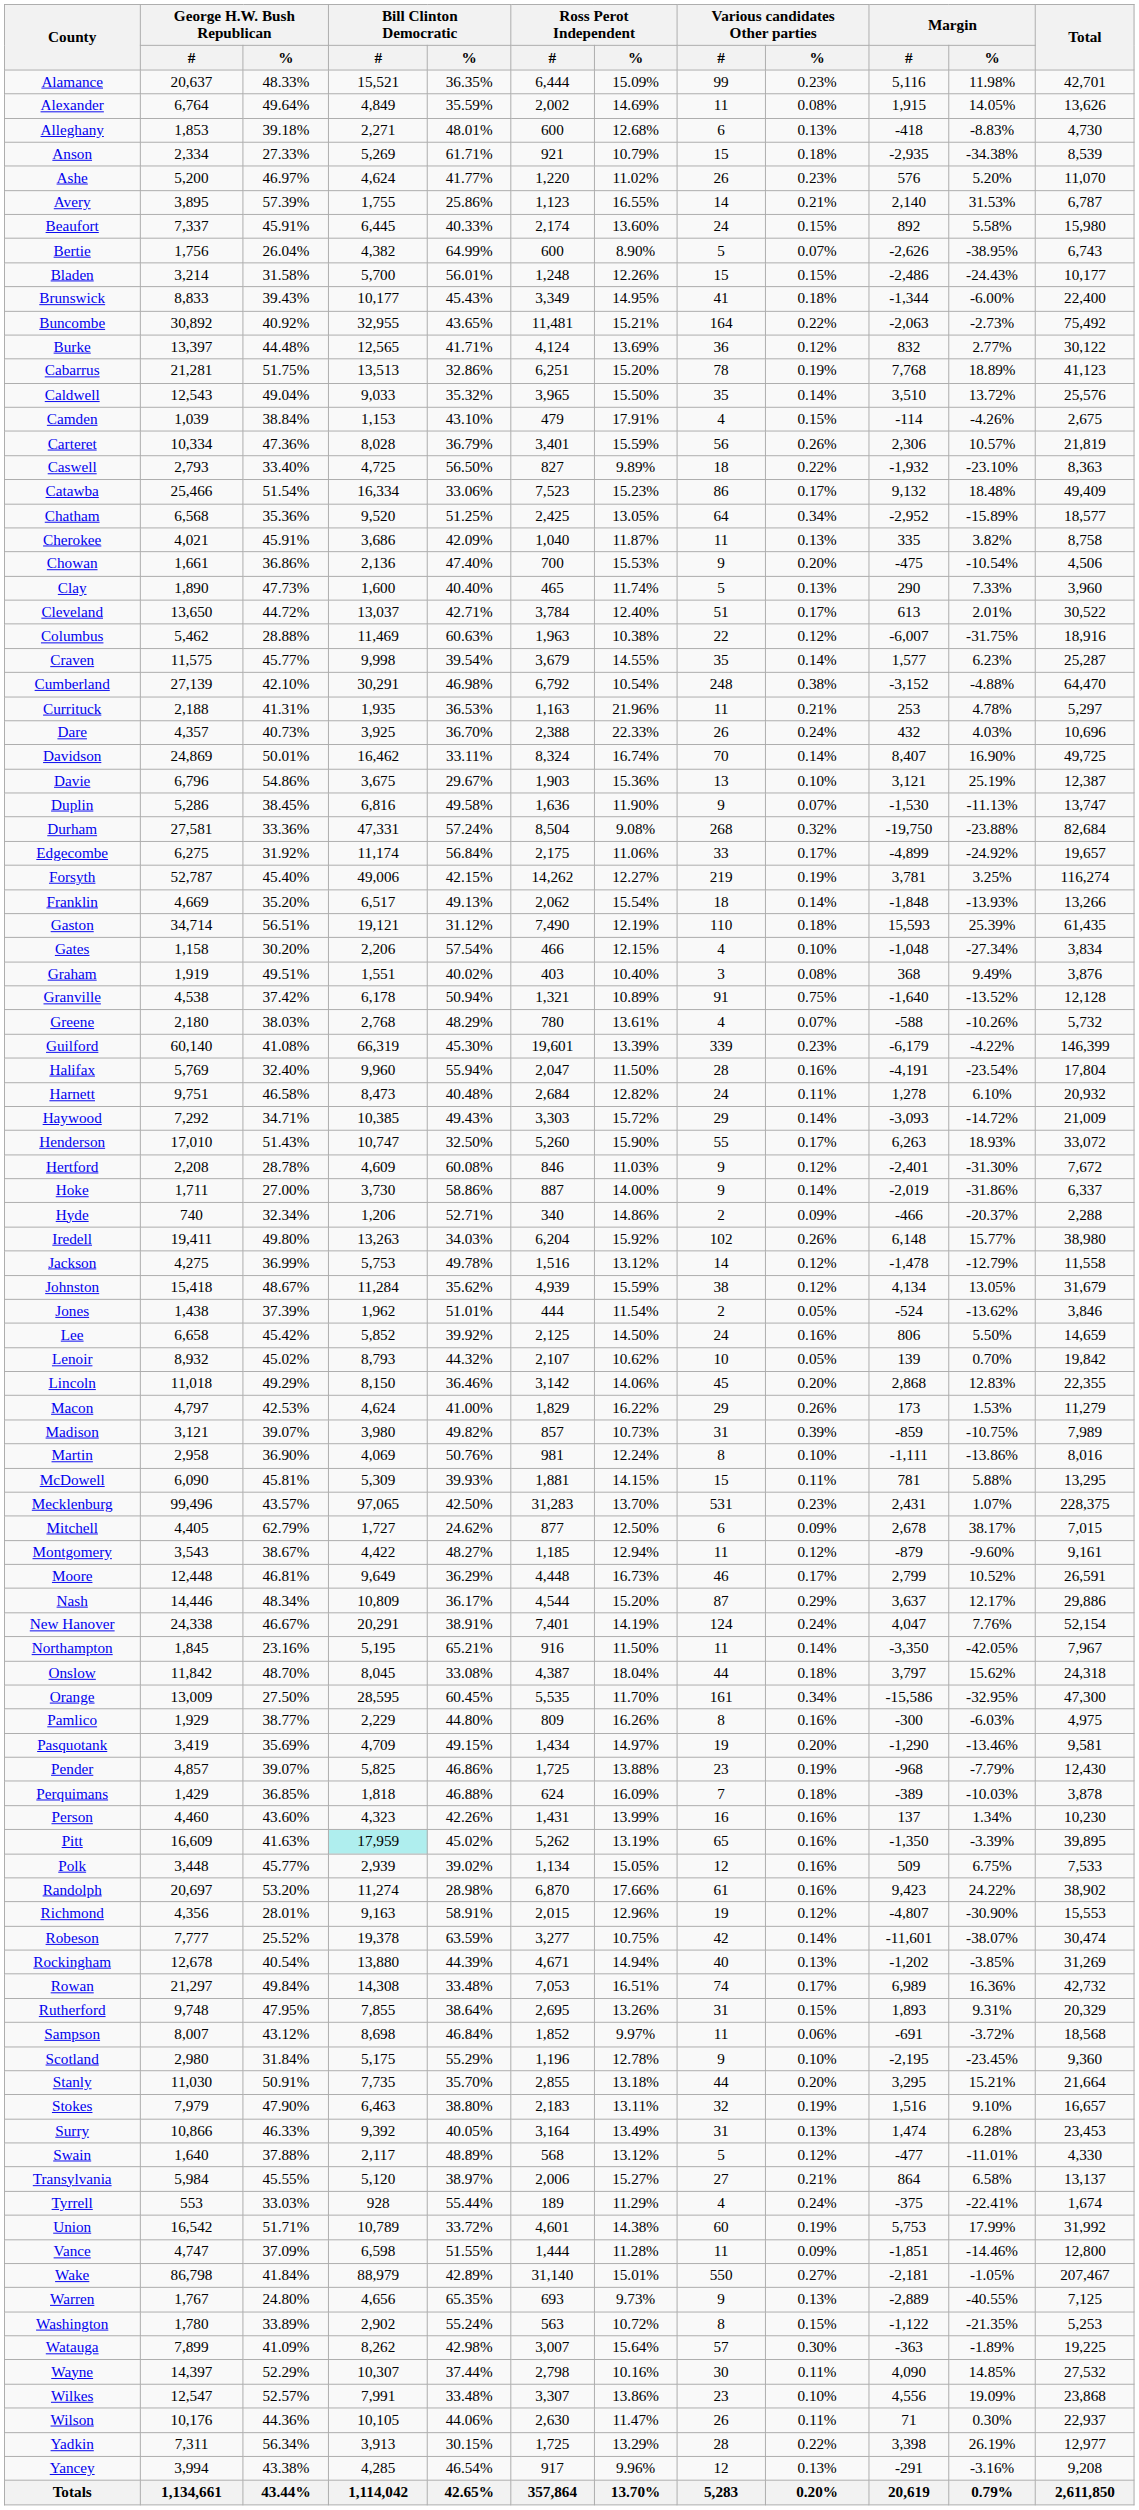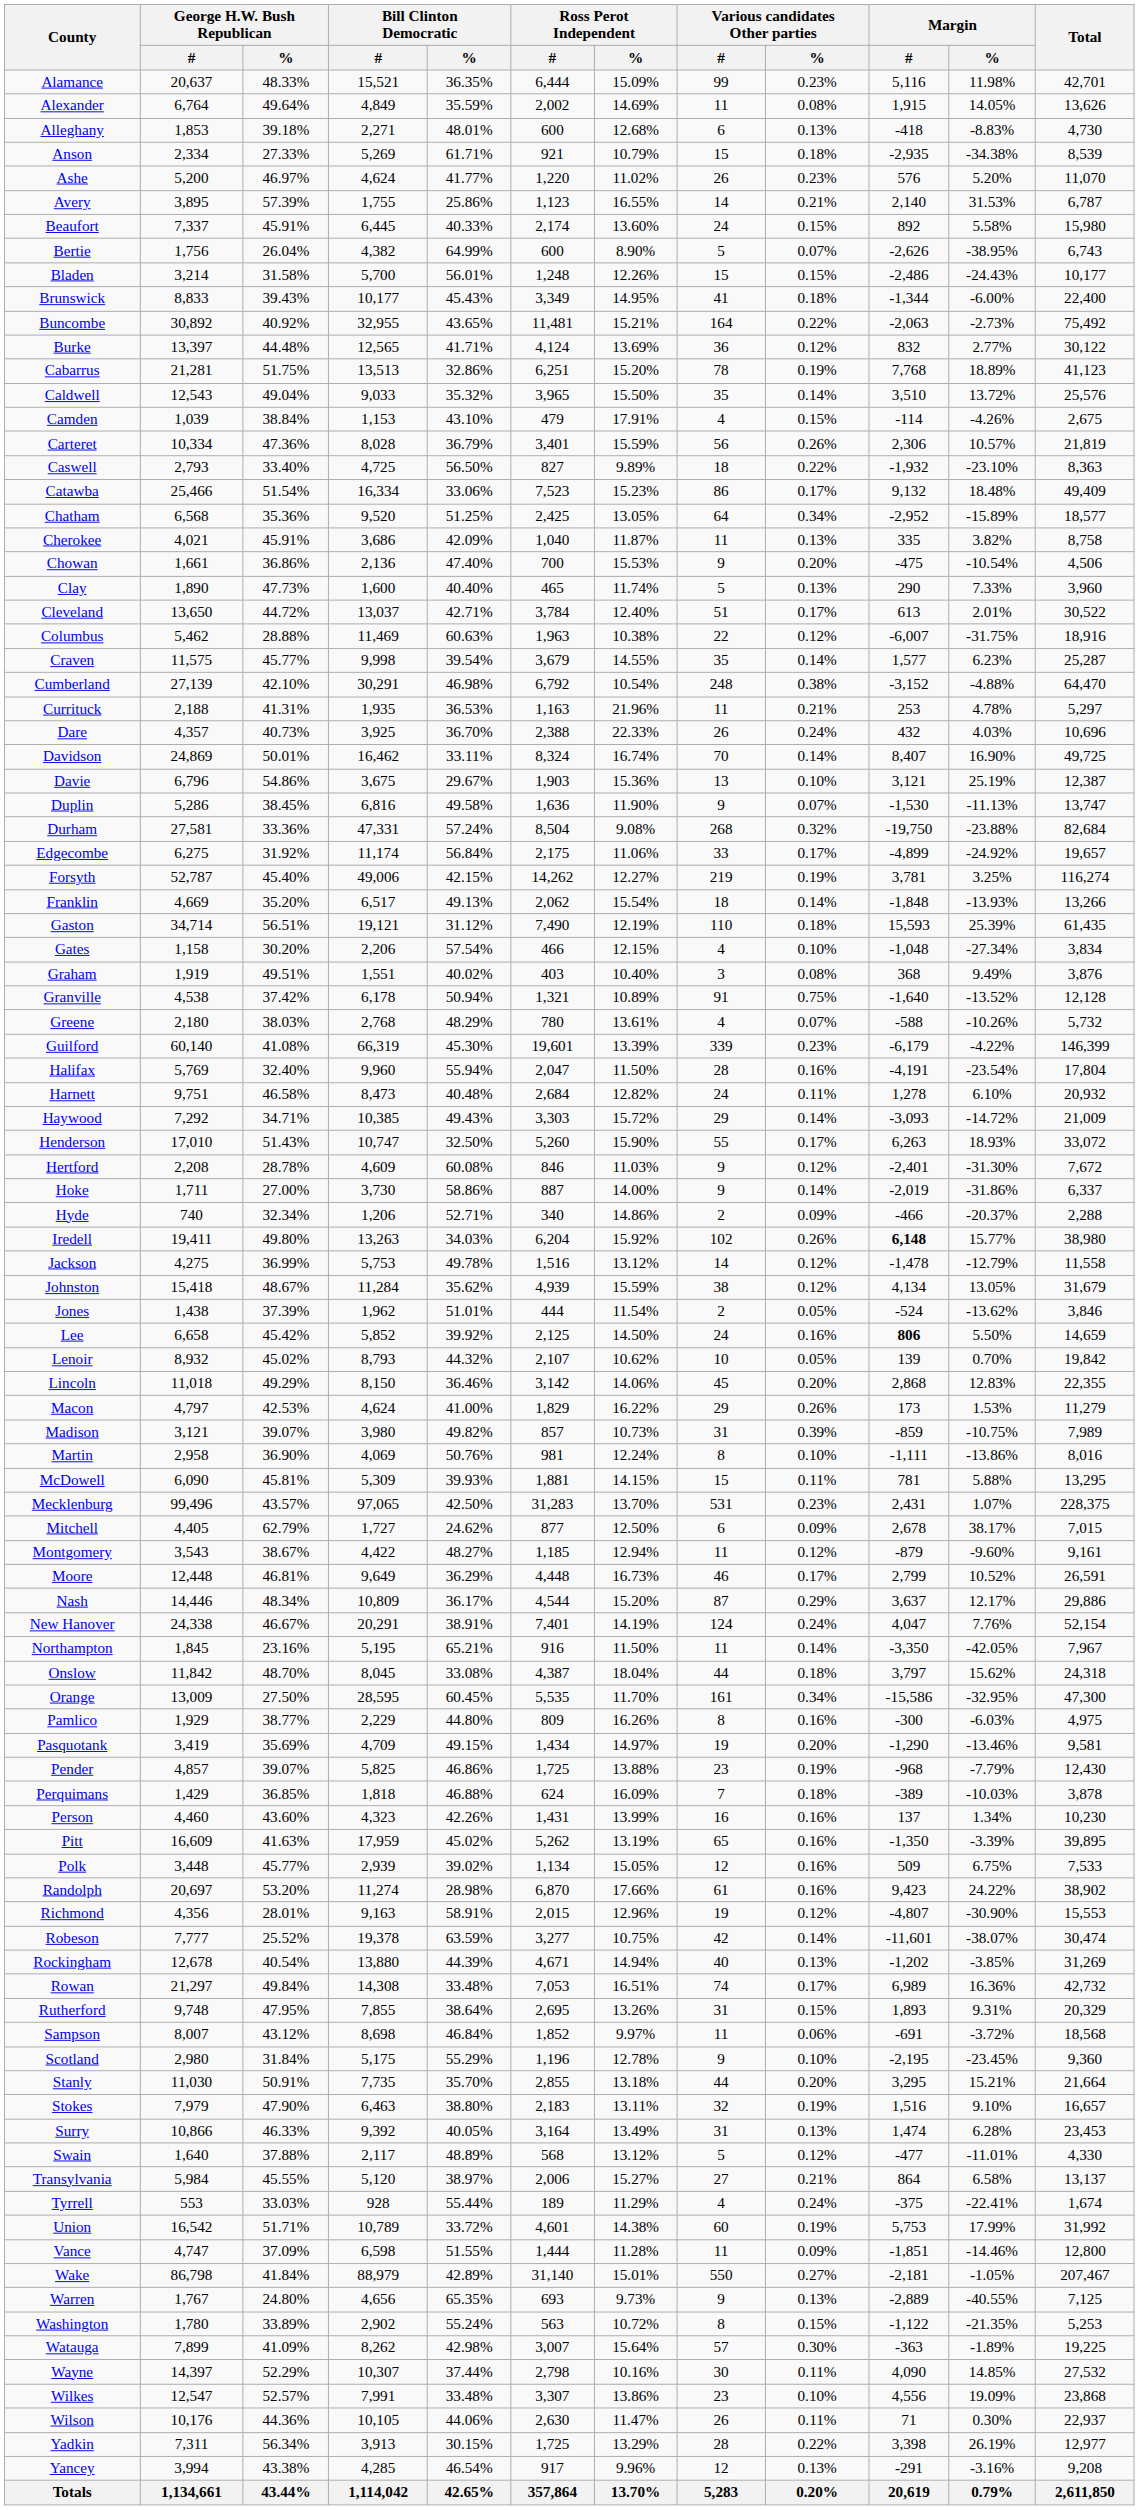Iredell | Margin / #: normal -> bold
Lee | Margin / #: normal -> bold
Pitt | Bill Clinton Democratic / #: paleturquoise background -> no background
